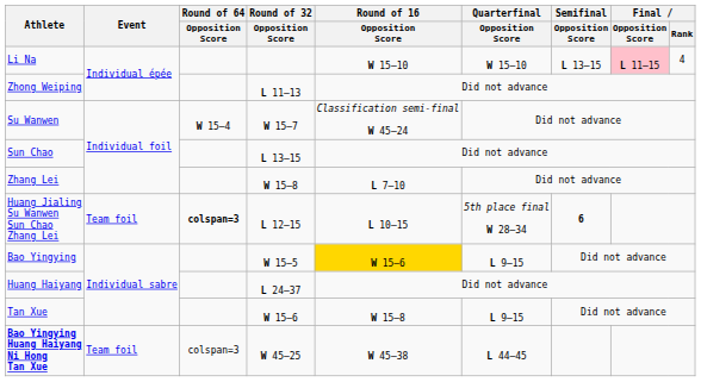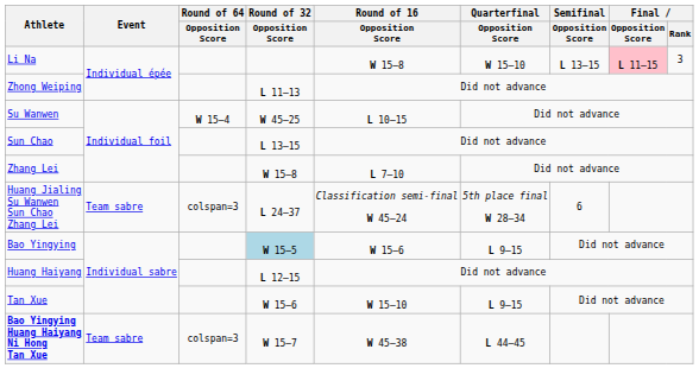Li Na | Round of 16 / Opposition Score: W 15–10 -> W 15–8
Li Na | Final / Rank: 4 -> 3
Su Wanwen | Round of 32 / Opposition Score: W 15–7 -> W 45–25
Su Wanwen | Round of 16 / Opposition Score: Classification semi-final W 45–24 -> L 10–15
Huang Jialing Su Wanwen Sun Chao Zhang Lei | Event: Team foil -> Team sabre
Huang Jialing Su Wanwen Sun Chao Zhang Lei | Round of 64 / Opposition Score: bold -> normal
Huang Jialing Su Wanwen Sun Chao Zhang Lei | Round of 32 / Opposition Score: L 12–15 -> L 24–37
Huang Jialing Su Wanwen Sun Chao Zhang Lei | Round of 16 / Opposition Score: L 10–15 -> Classification semi-final W 45–24
Huang Jialing Su Wanwen Sun Chao Zhang Lei | Semifinal / Opposition Score: bold -> normal
Bao Yingying | Round of 32 / Opposition Score: no background -> lightblue background
Bao Yingying | Round of 16 / Opposition Score: gold background -> no background
Huang Haiyang | Round of 32 / Opposition Score: L 24–37 -> L 12–15
Tan Xue | Round of 16 / Opposition Score: W 15–8 -> W 15–10
Bao Yingying Huang Haiyang Ni Hong Tan Xue | Event: Team foil -> Team sabre
Bao Yingying Huang Haiyang Ni Hong Tan Xue | Round of 32 / Opposition Score: W 45–25 -> W 15–7
